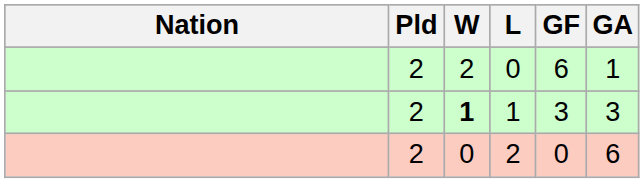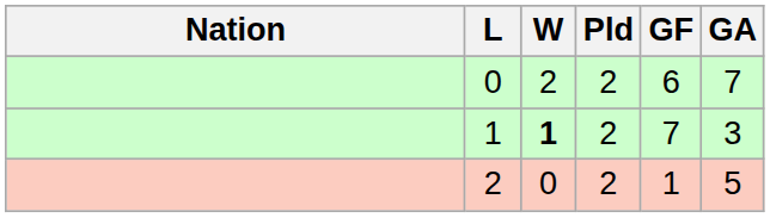columns swapped: Pld <-> L
row 2 | GA: 1 -> 7
row 3 | GF: 3 -> 7
row 4 | GF: 0 -> 1
row 4 | GA: 6 -> 5
